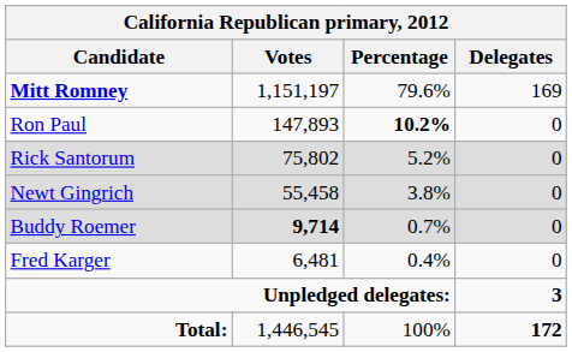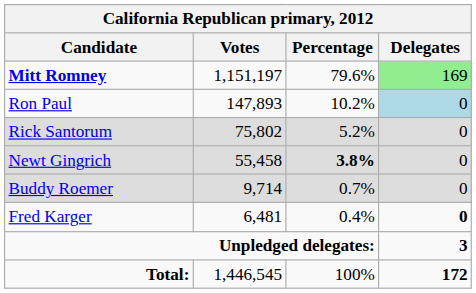Mitt Romney | Delegates: no background -> lightgreen background
Ron Paul | Percentage: bold -> normal
Ron Paul | Delegates: no background -> lightblue background
Newt Gingrich | Percentage: normal -> bold
Buddy Roemer | Votes: bold -> normal
Fred Karger | Delegates: normal -> bold
